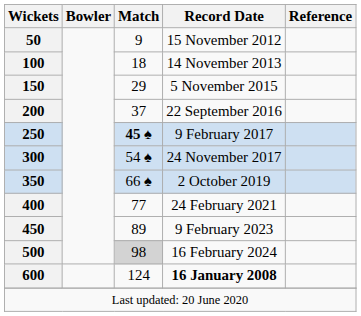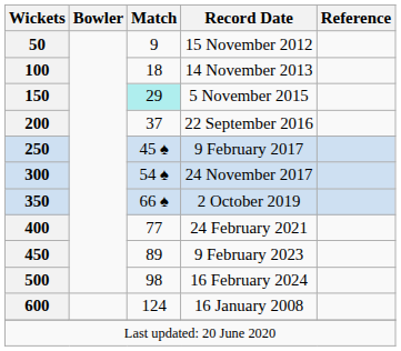150 | Match: no background -> paleturquoise background
250 | Match: bold -> normal
500 | Match: lightgrey background -> no background
600 | Record Date: bold -> normal
